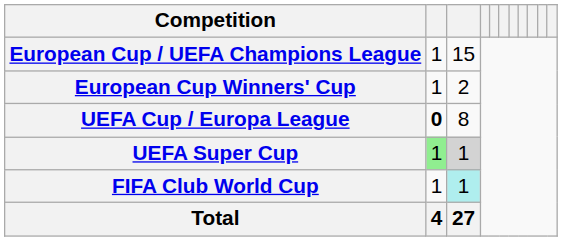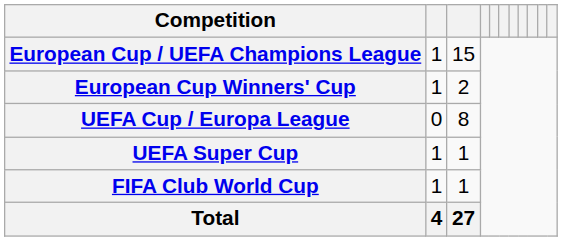UEFA Cup / Europa League | column 2: bold -> normal
UEFA Super Cup | column 2: lightgreen background -> no background
UEFA Super Cup | column 3: lightgrey background -> no background
FIFA Club World Cup | column 3: paleturquoise background -> no background
